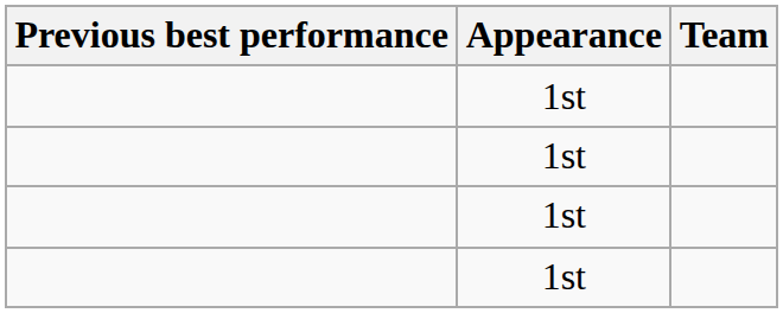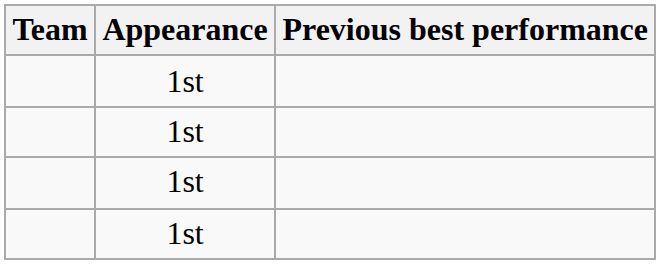columns swapped: Team <-> Previous best performance
